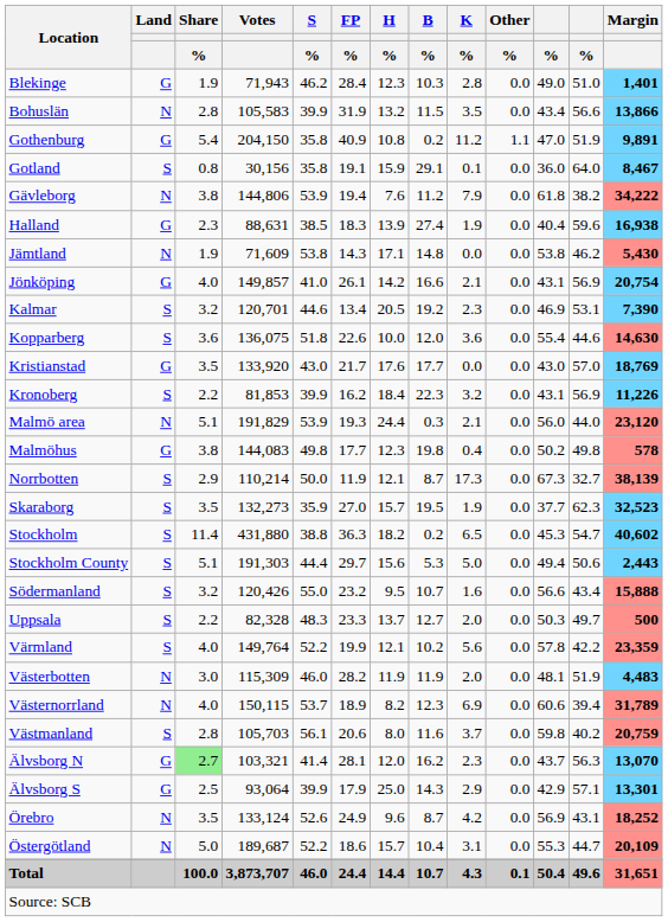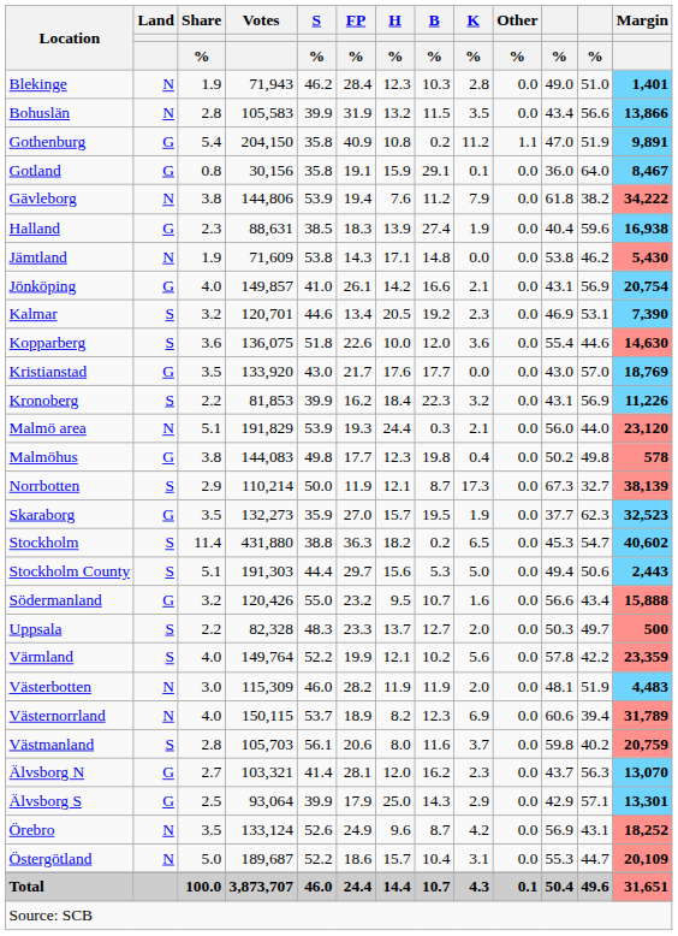Blekinge | Land: G -> N
Gotland | Land: S -> G
Skaraborg | Land: S -> G
Södermanland | Land: S -> G
Älvsborg N | Share / %: lightgreen background -> no background
